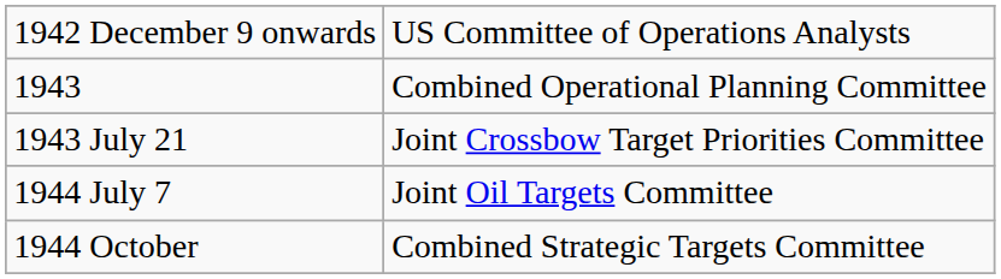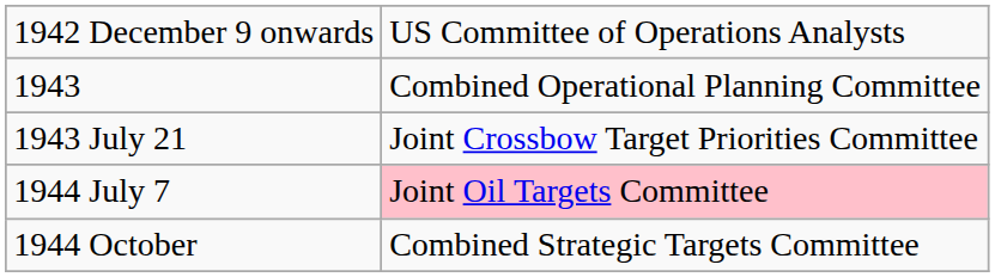1944 July 7 | column 2: no background -> pink background
